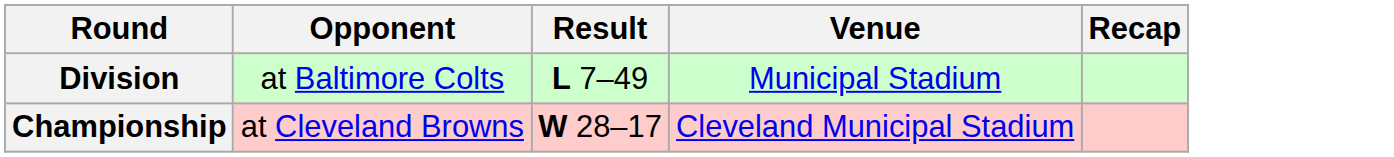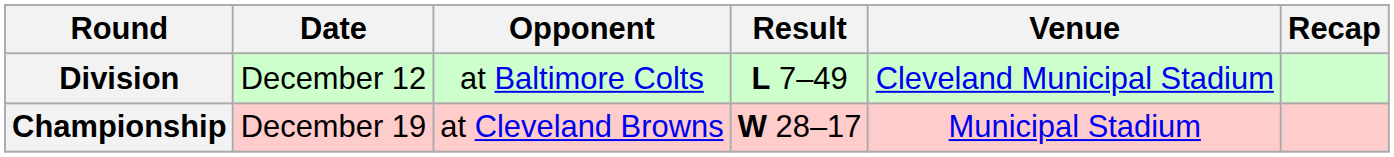+ column: Date | December 12 | December 19
Division | Venue: Municipal Stadium -> Cleveland Municipal Stadium
Championship | Venue: Cleveland Municipal Stadium -> Municipal Stadium
